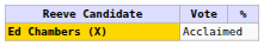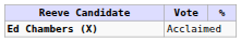Ed Chambers (X) | Reeve Candidate: gold background -> no background
